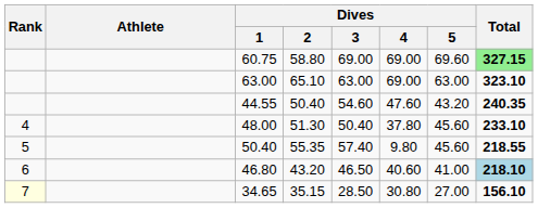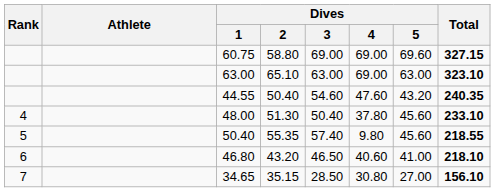60.75 | Total: lightgreen background -> no background
46.80 | Total: lightblue background -> no background
34.65 | Rank: lightyellow background -> no background
